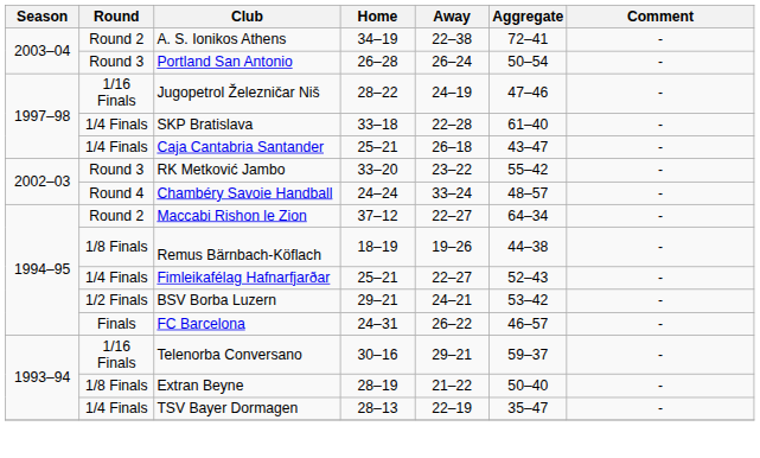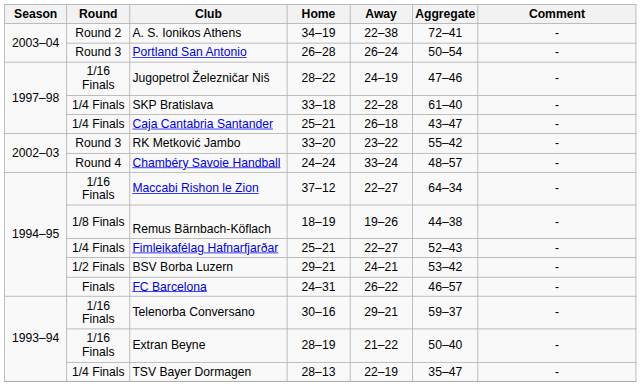Maccabi Rishon le Zion | Round: Round 2 -> 1/16 Finals
Extran Beyne | Round: 1/8 Finals -> 1/16 Finals
